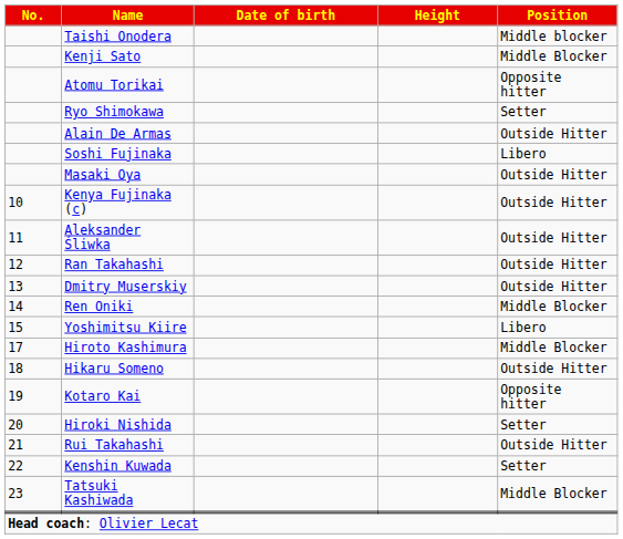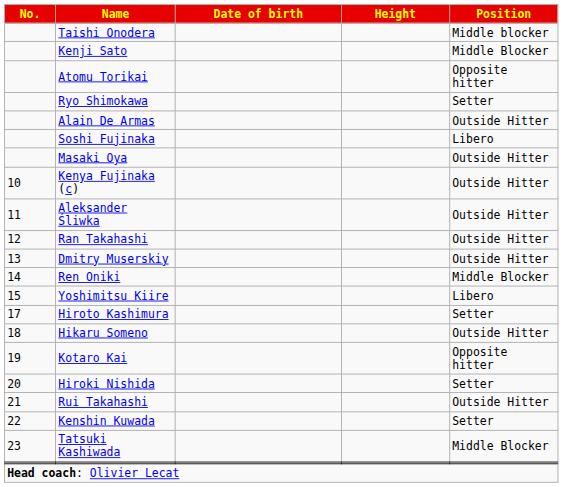Hiroto Kashimura | Position: Middle Blocker -> Setter
